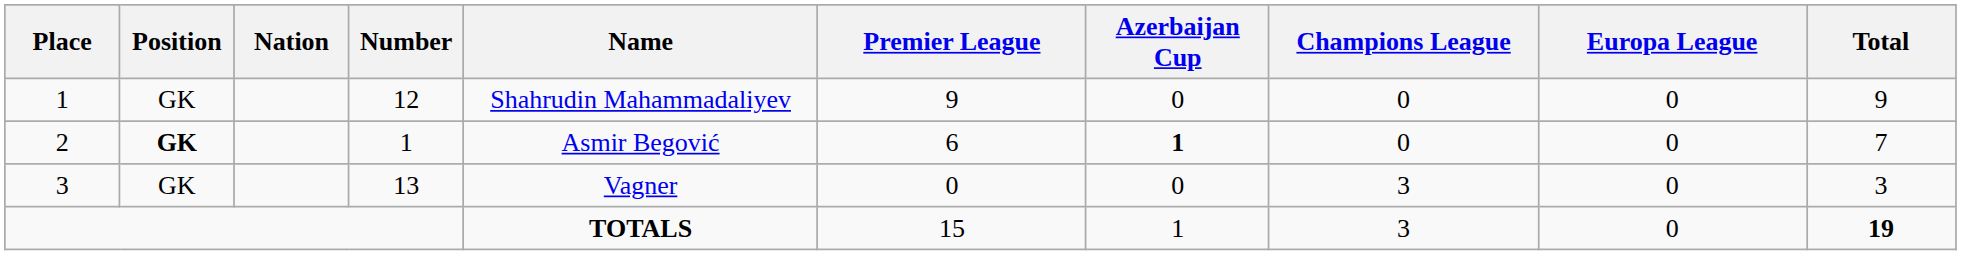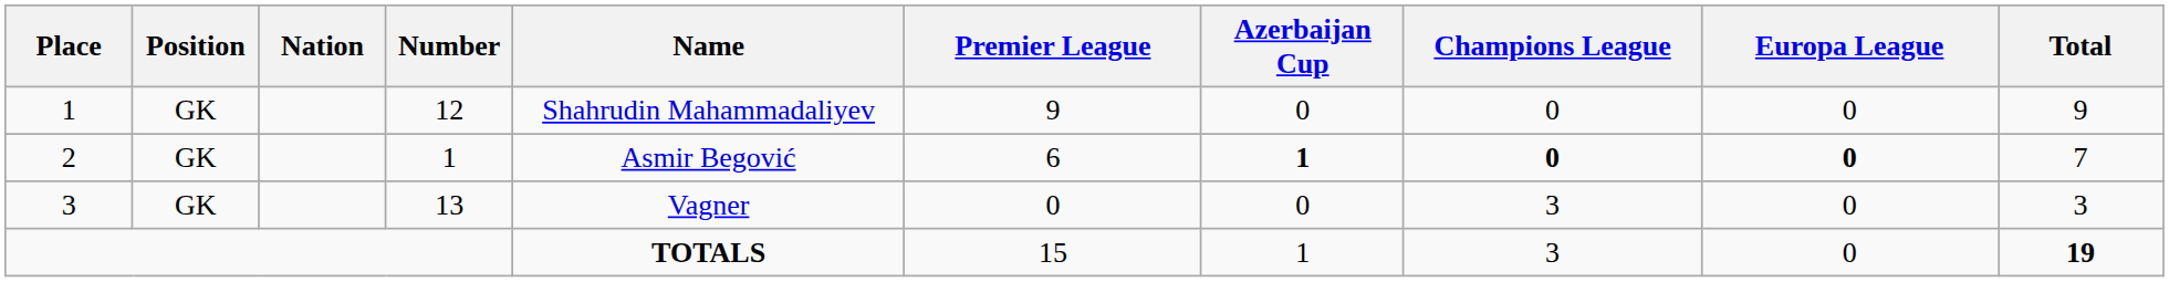2 | Position: bold -> normal
2 | Champions League: normal -> bold
2 | Europa League: normal -> bold
